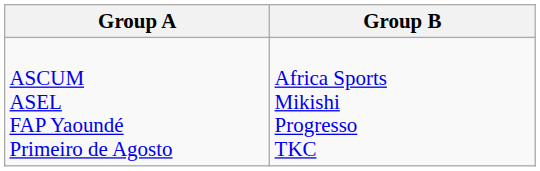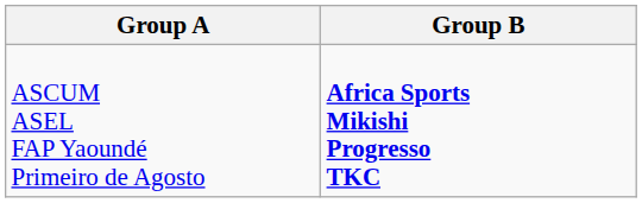ASCUM ASEL FAP Yaoundé Primeiro de Agosto | Group B: normal -> bold
